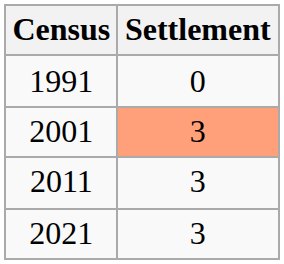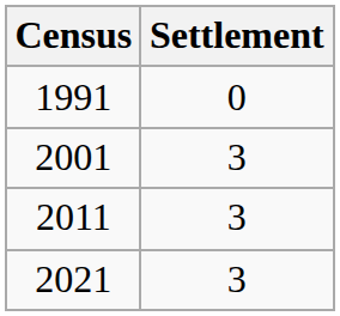2001 | Settlement: lightsalmon background -> no background
